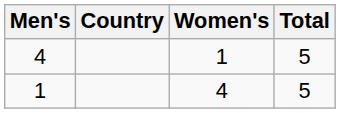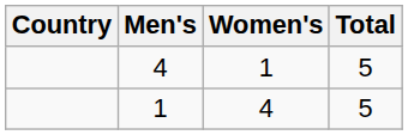columns swapped: Country <-> Men's
